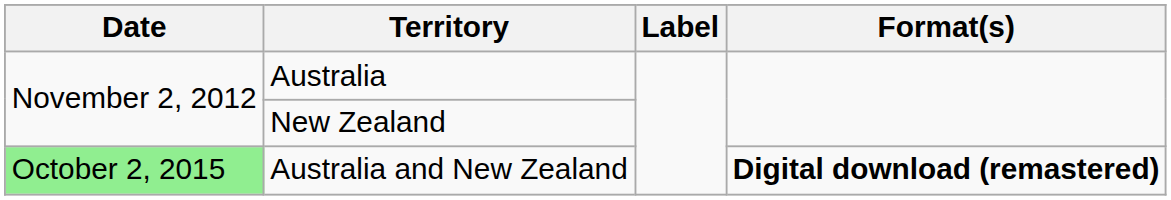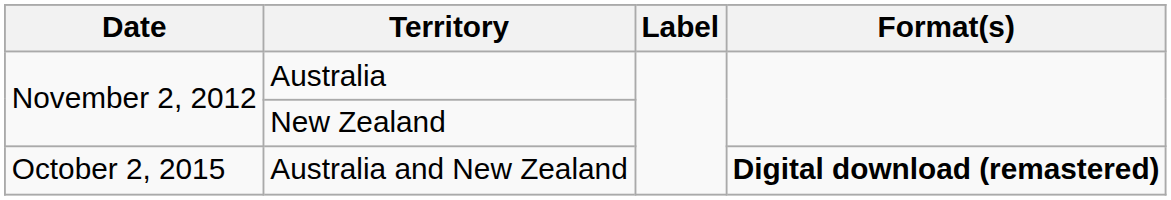Australia and New Zealand | Date: lightgreen background -> no background
